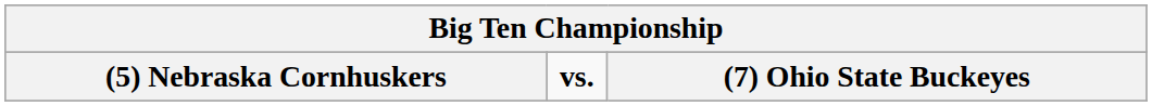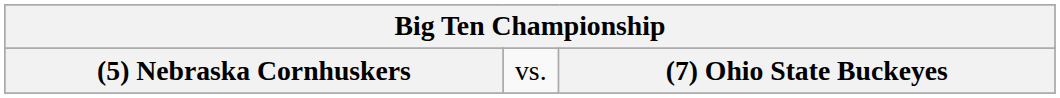(5) Nebraska Cornhuskers | column 2: bold -> normal
